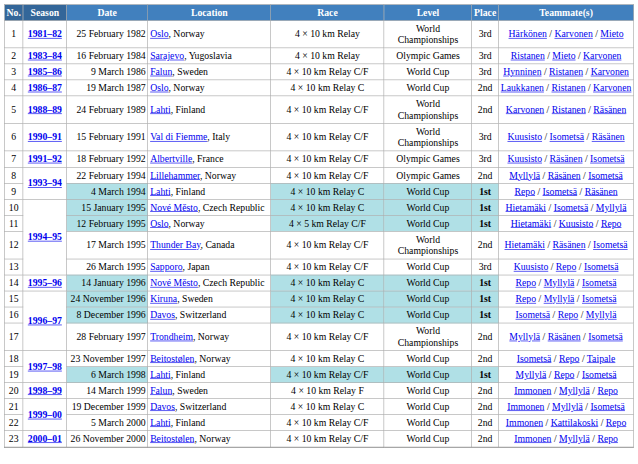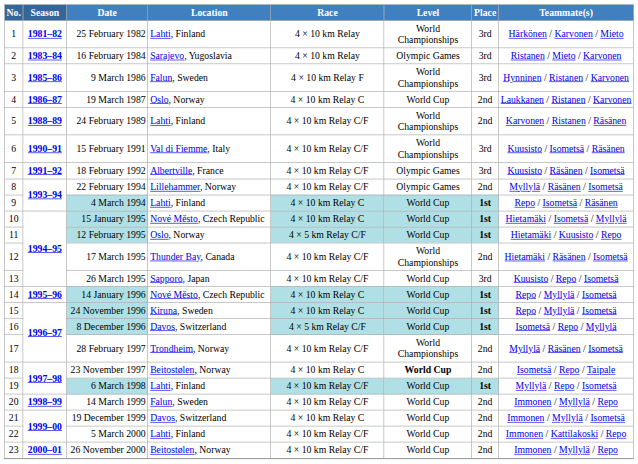25 February 1982 | Location: Oslo, Norway -> Lahti, Finland
9 March 1986 | Race: 4 × 10 km Relay C/F -> 4 × 10 km Relay F
9 March 1986 | Level: World Cup -> World Championships
8 December 1996 | Race: 4 × 10 km Relay C -> 4 × 5 km Relay C/F
23 November 1997 | Level: normal -> bold
14 March 1999 | Race: 4 × 10 km Relay F -> 4 × 10 km Relay C/F
